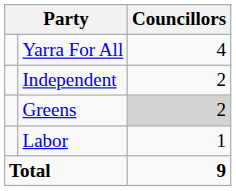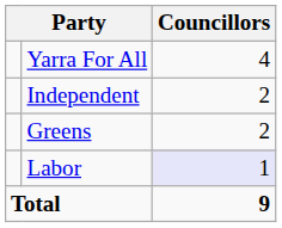Greens | Councillors: lightgrey background -> no background
Labor | Councillors: no background -> lavender background
